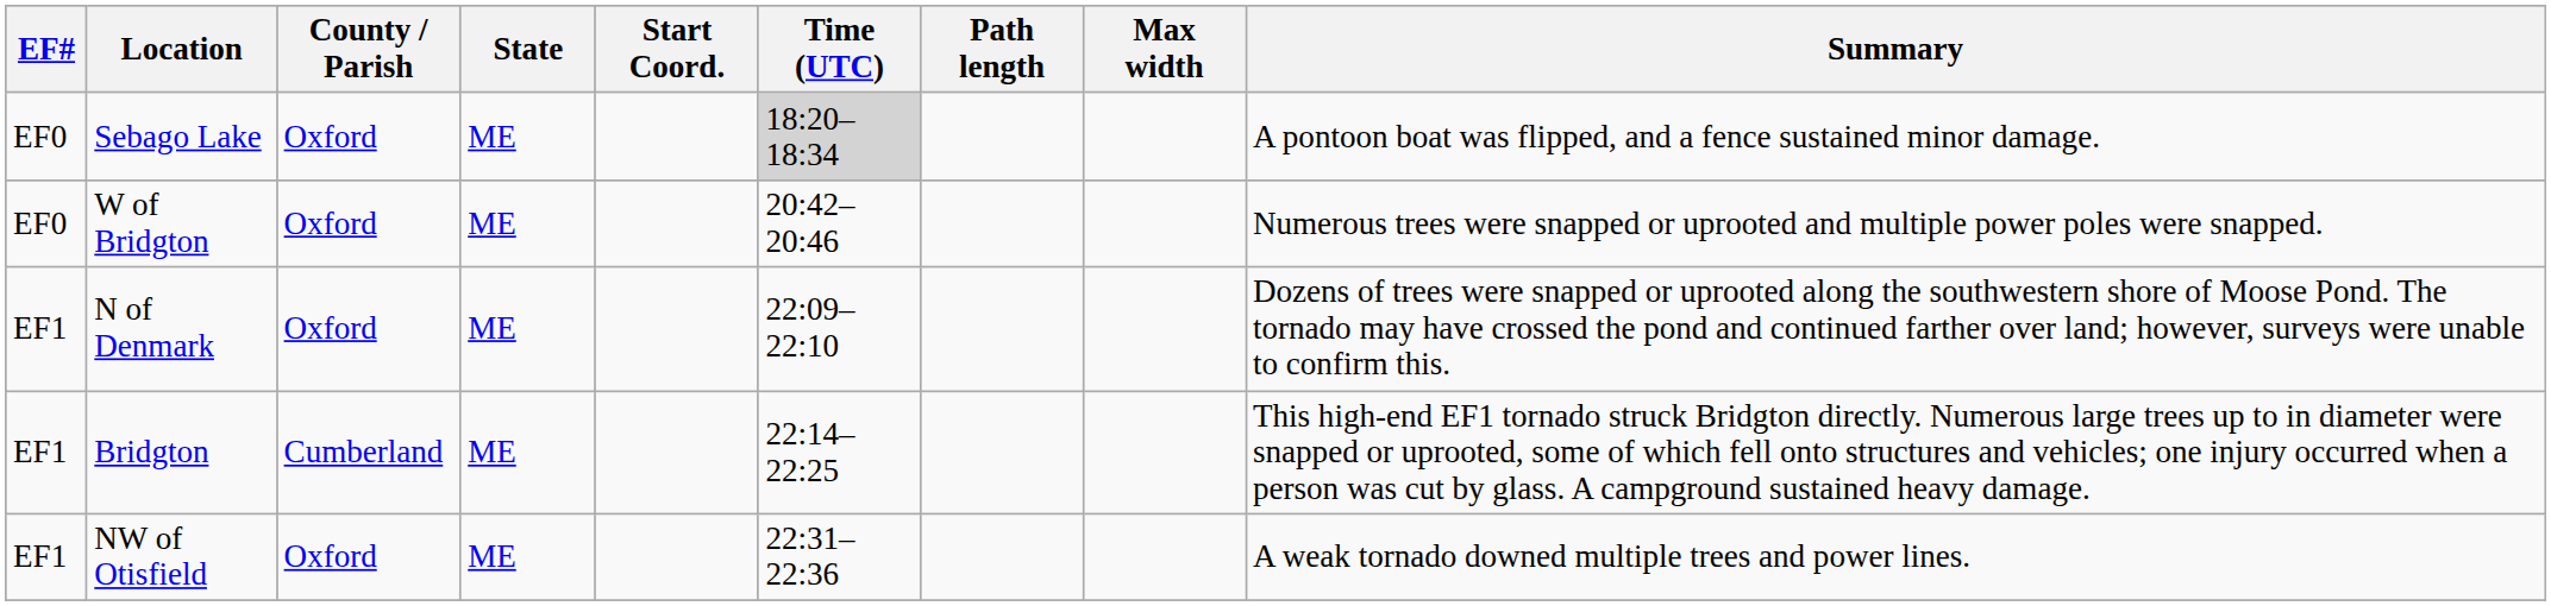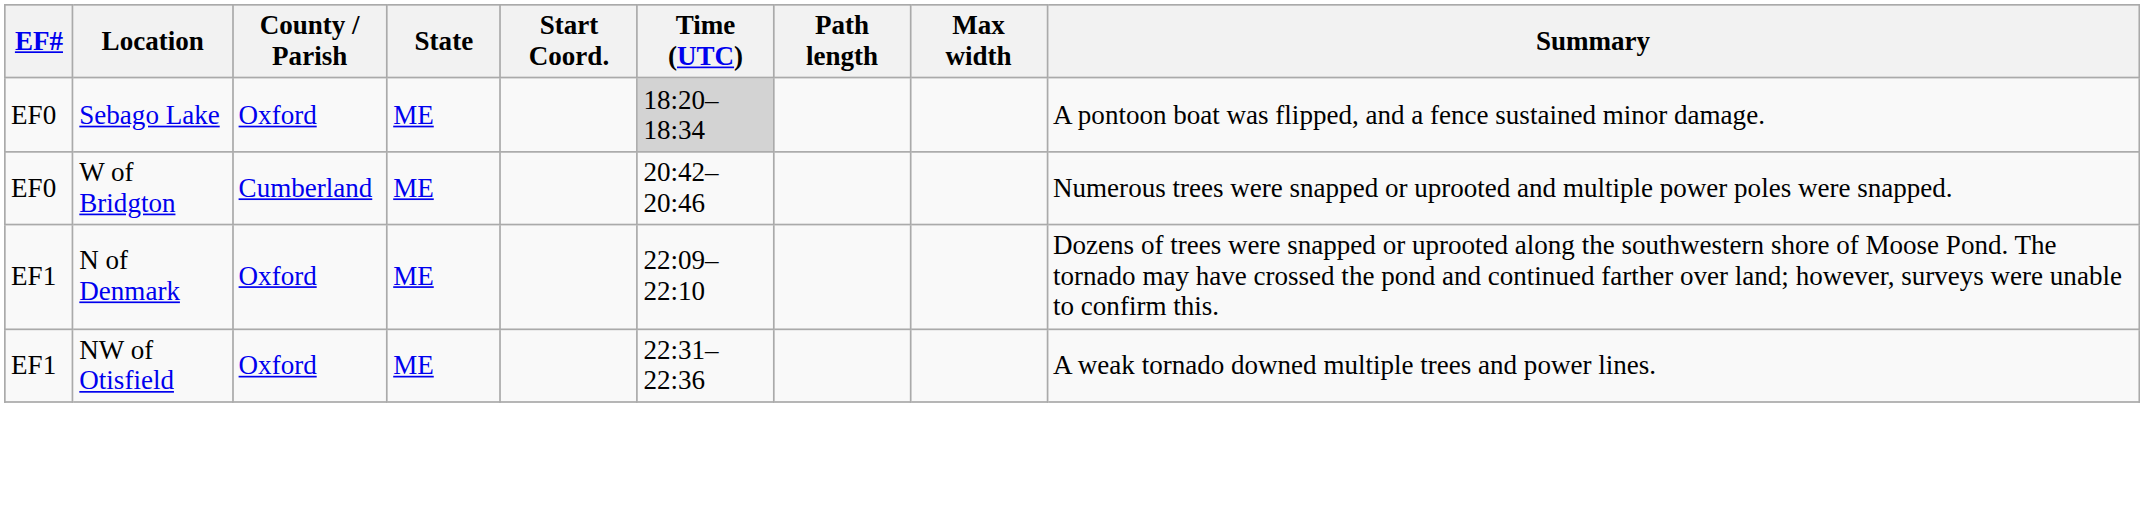W of Bridgton | County / Parish: Oxford -> Cumberland
- row: EF1 | Bridgton | Cumberland | ME | 22:14–22:25 | This high-end EF1 tornado struck Bridgton directly. Numerous large trees up to in diameter were snapped or uprooted, some of which fell onto structures and vehicles; one injury occurred when a person was cut by glass. A campground sustained heavy damage.
